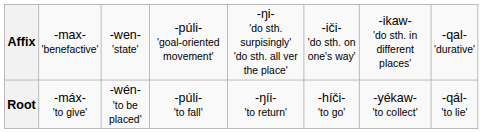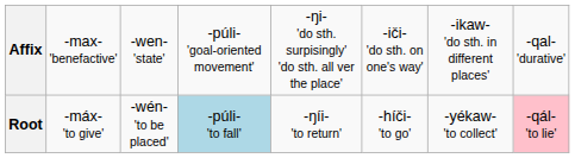Root | column 4: no background -> lightblue background
Root | column 8: no background -> pink background
